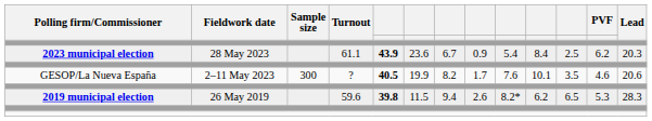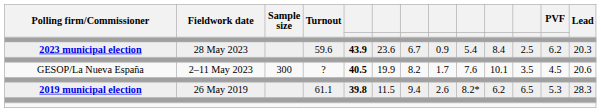2023 municipal election | Turnout: 61.1 -> 59.6
GESOP/La Nueva España | PVF: 4.6 -> 4.5
2019 municipal election | Turnout: 59.6 -> 61.1
